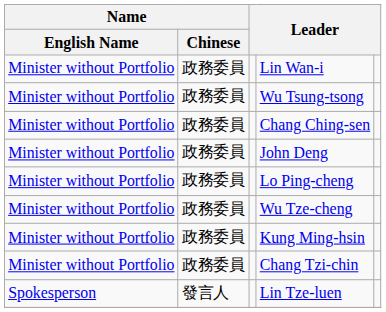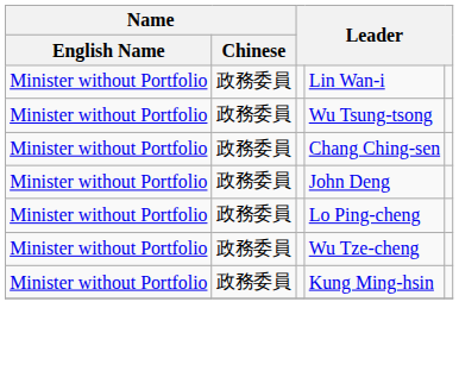- row: Minister without Portfolio | 政務委員 | Chang Tzi-chin
- row: Spokesperson | 發言人 | Lin Tze-luen
